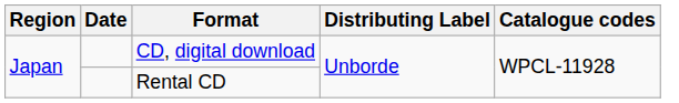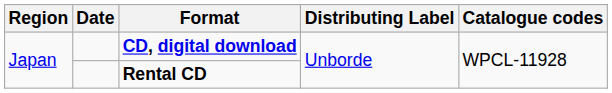CD, digital download | Format: normal -> bold
Rental CD | Format: normal -> bold
